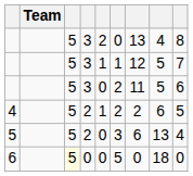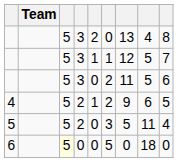row 5 | column 7: 2 -> 9
row 6 | column 7: 6 -> 5
row 6 | column 8: 13 -> 11
